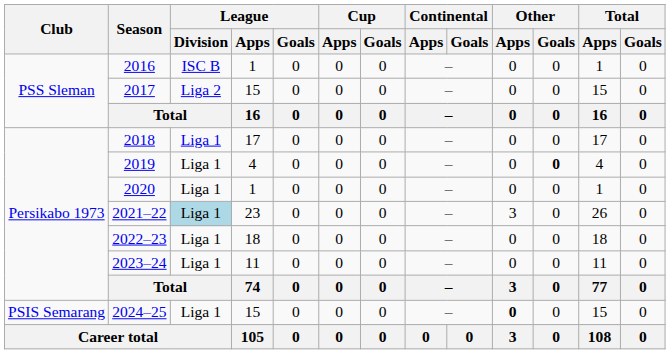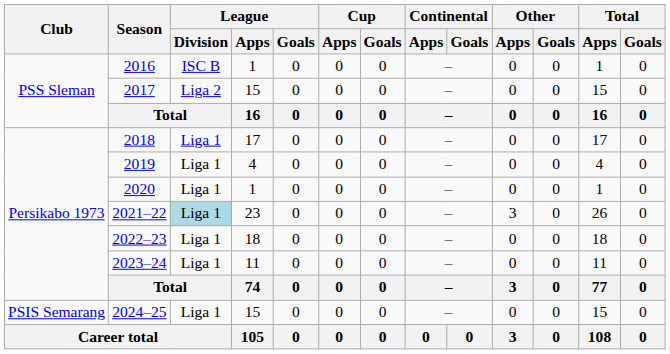2019 | Other / Goals: bold -> normal
2024–25 | Other / Apps: bold -> normal
